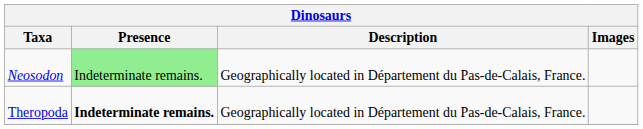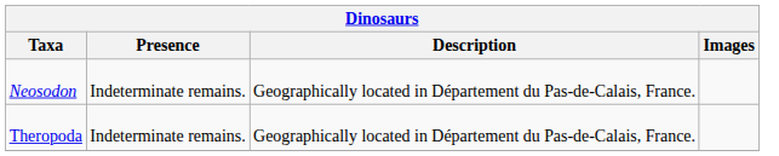Neosodon | Presence: lightgreen background -> no background
Theropoda | Presence: bold -> normal
